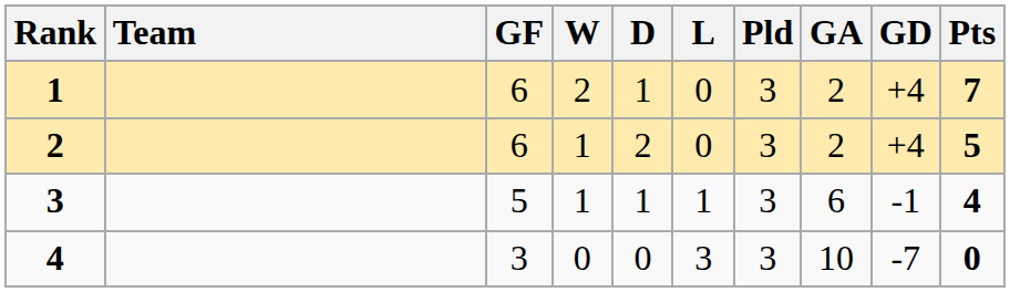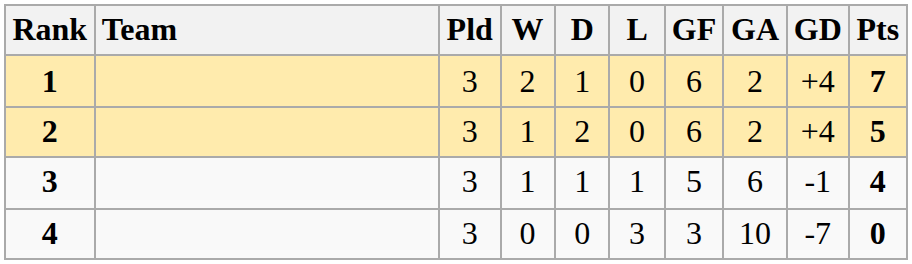columns swapped: Pld <-> GF
